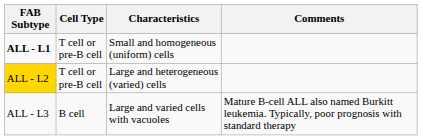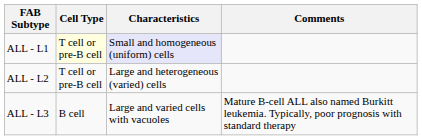row 2 | FAB Subtype: bold -> normal
row 2 | Cell Type: no background -> lightyellow background
row 2 | Characteristics: no background -> lavender background
row 3 | FAB Subtype: gold background -> no background
